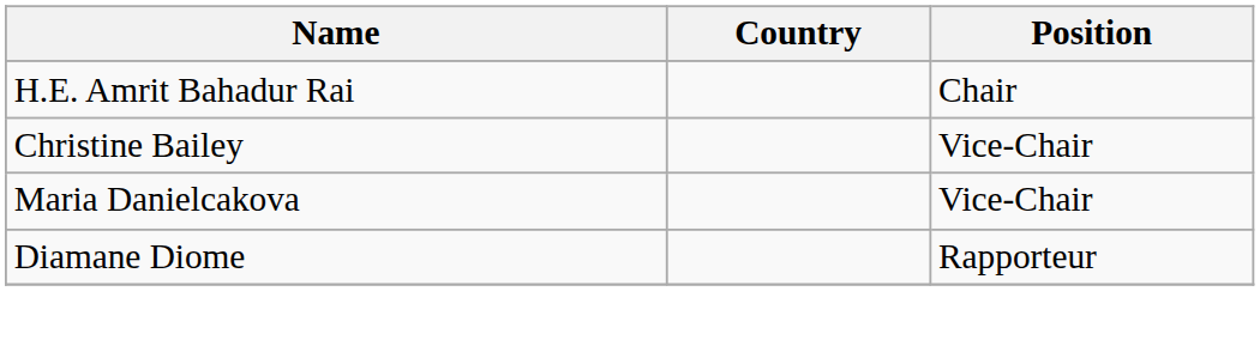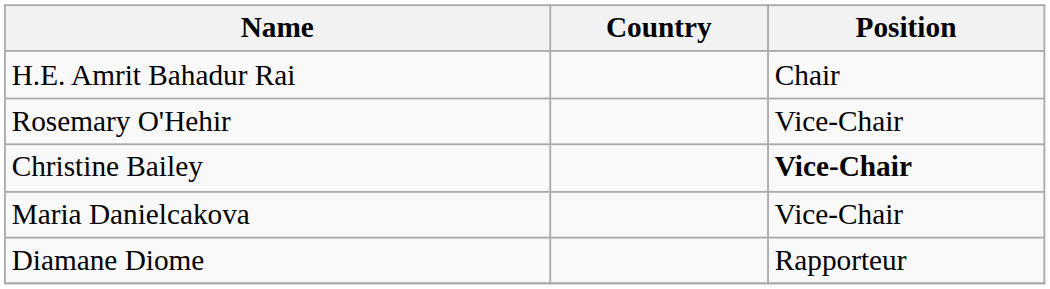+ row: Rosemary O'Hehir | Vice-Chair
Christine Bailey | Position: normal -> bold
